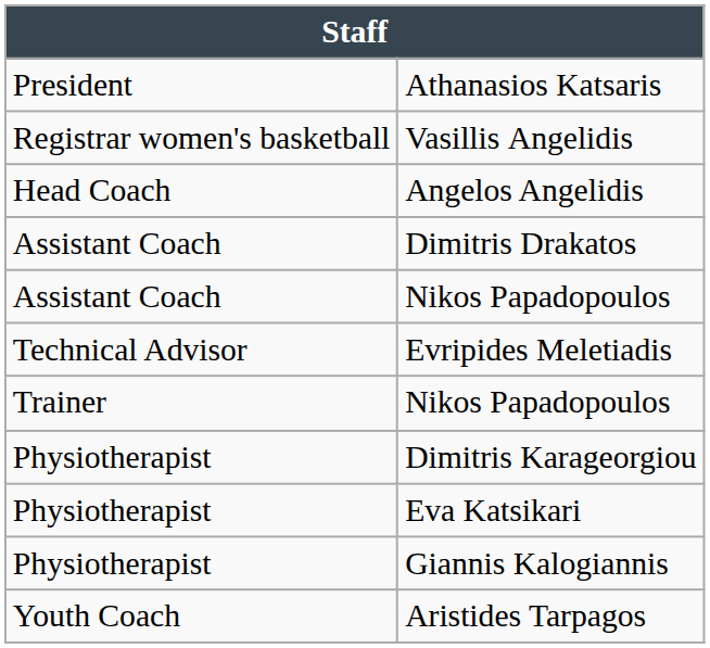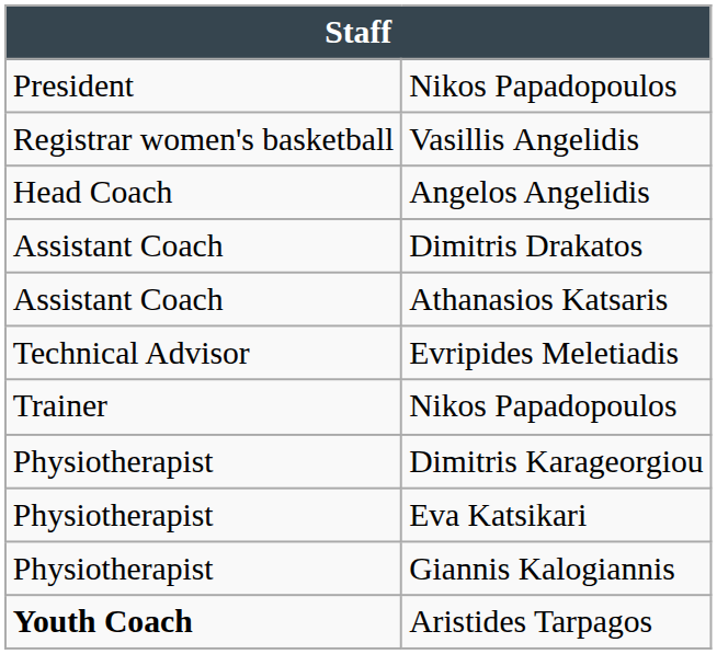row 2 | column 2: Athanasios Katsaris -> Nikos Papadopoulos
row 6 | column 2: Nikos Papadopoulos -> Athanasios Katsaris
row 12 | column 1: normal -> bold
